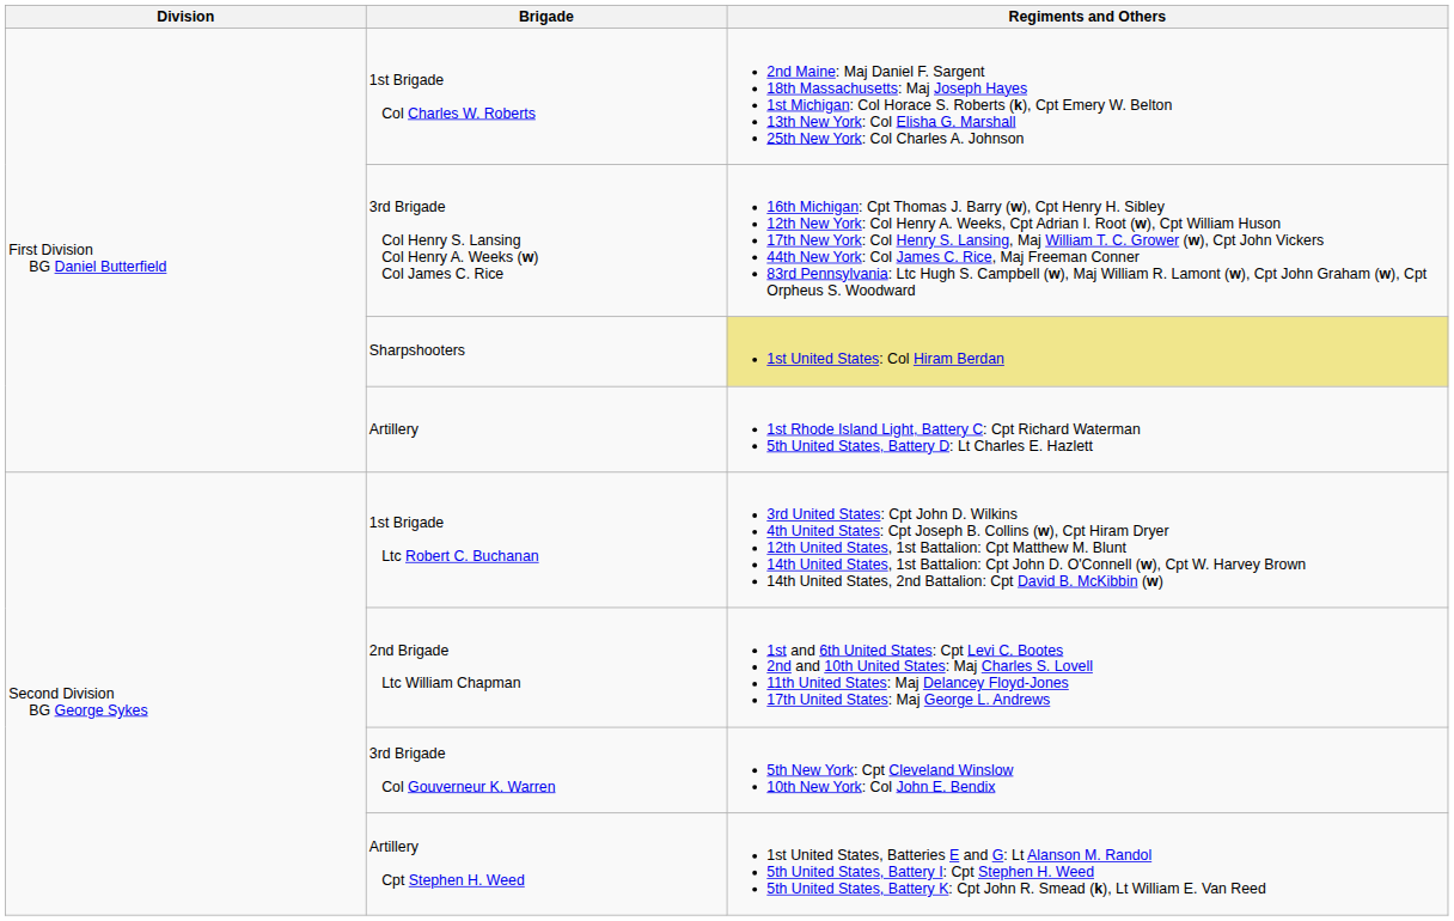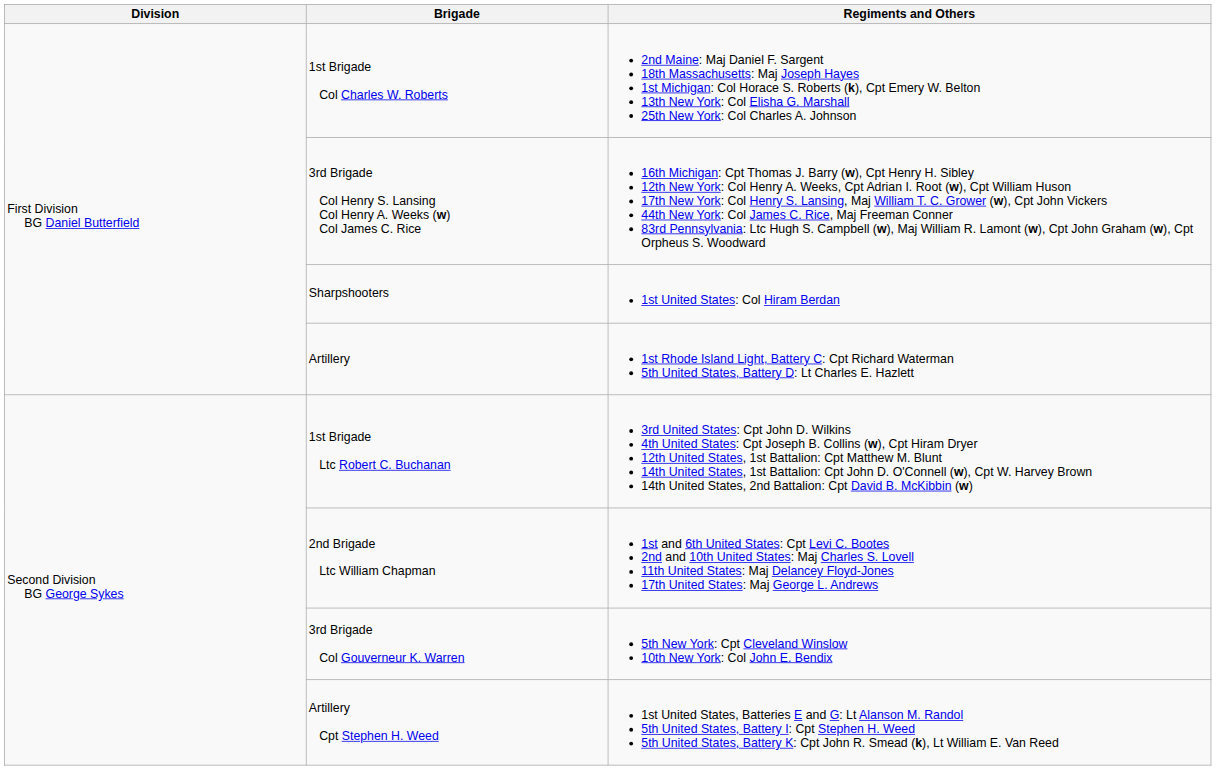Sharpshooters | Regiments and Others: khaki background -> no background
